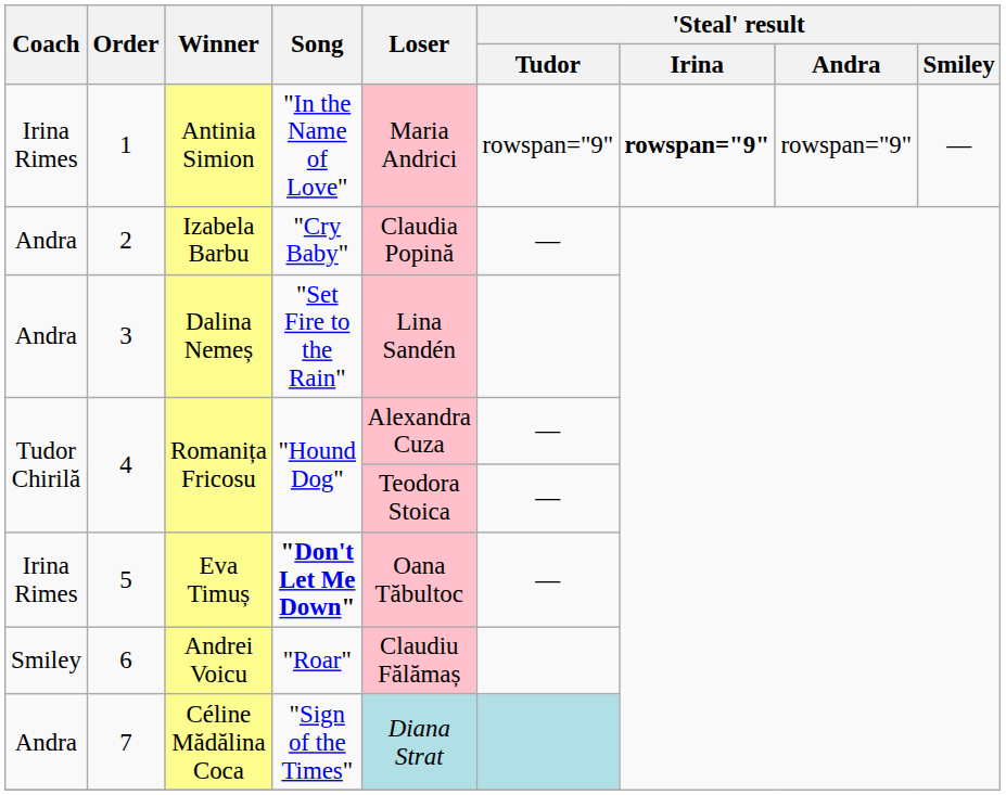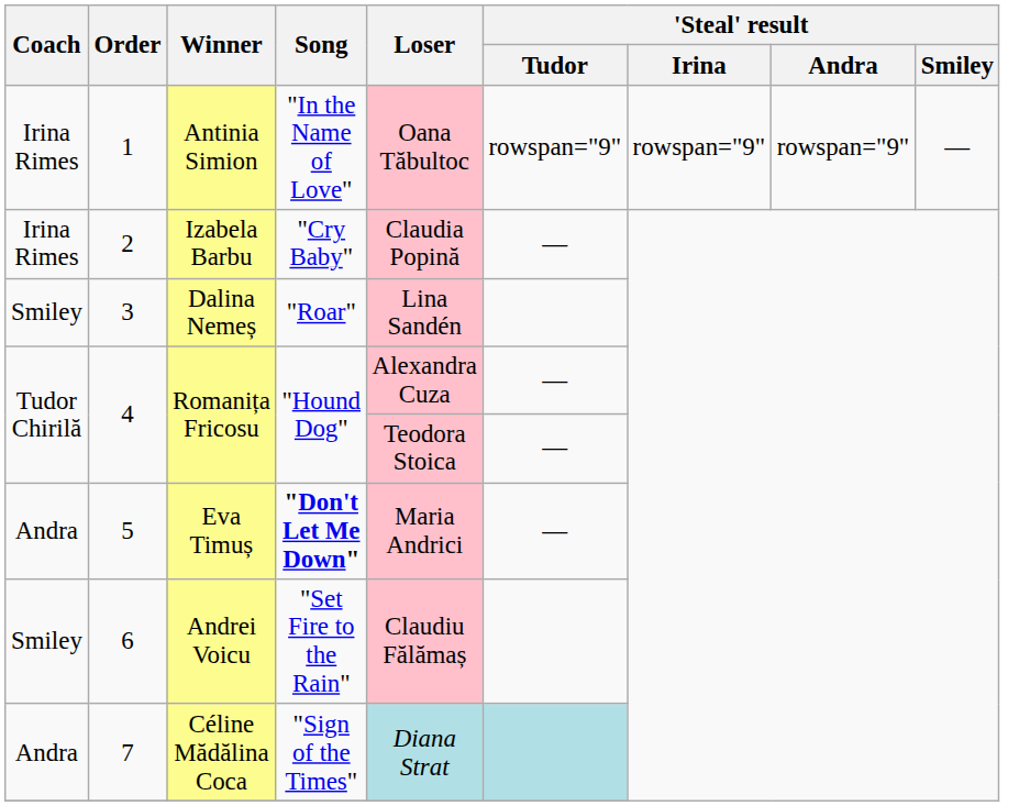1 | Loser: Maria Andrici -> Oana Tăbultoc
1 | 'Steal' result / Irina: bold -> normal
2 | Coach: Andra -> Irina Rimes
3 | Coach: Andra -> Smiley
3 | Song: "Set Fire to the Rain" -> "Roar"
5 | Coach: Irina Rimes -> Andra
5 | Loser: Oana Tăbultoc -> Maria Andrici
6 | Song: "Roar" -> "Set Fire to the Rain"
